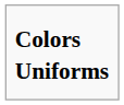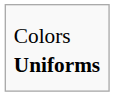row 1 | column 1: bold -> normal
